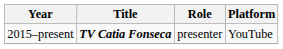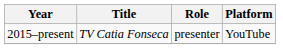2015–present | Title: bold -> normal
